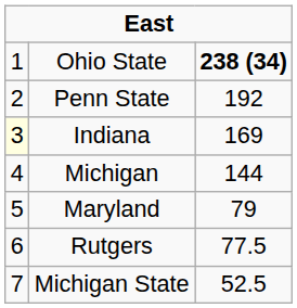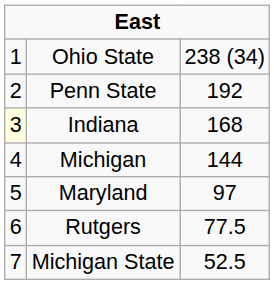Ohio State | column 3: bold -> normal
Indiana | column 3: 169 -> 168
Maryland | column 3: 79 -> 97
